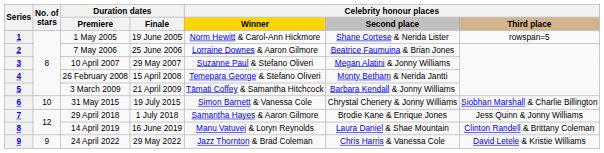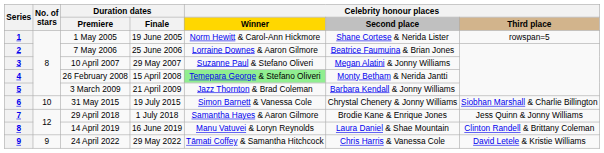26 February 2008 | Celebrity honour places / Winner: no background -> lightgreen background
3 March 2009 | Celebrity honour places / Winner: Tāmati Coffey & Samantha Hitchcock -> Jazz Thornton & Brad Coleman
24 April 2022 | Celebrity honour places / Winner: Jazz Thornton & Brad Coleman -> Tāmati Coffey & Samantha Hitchcock
